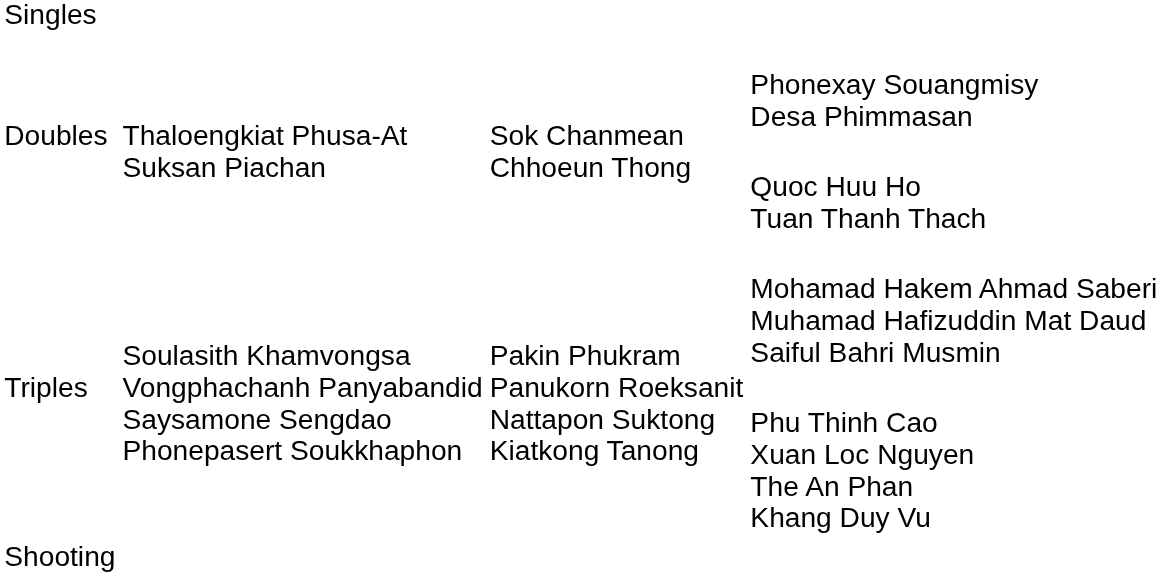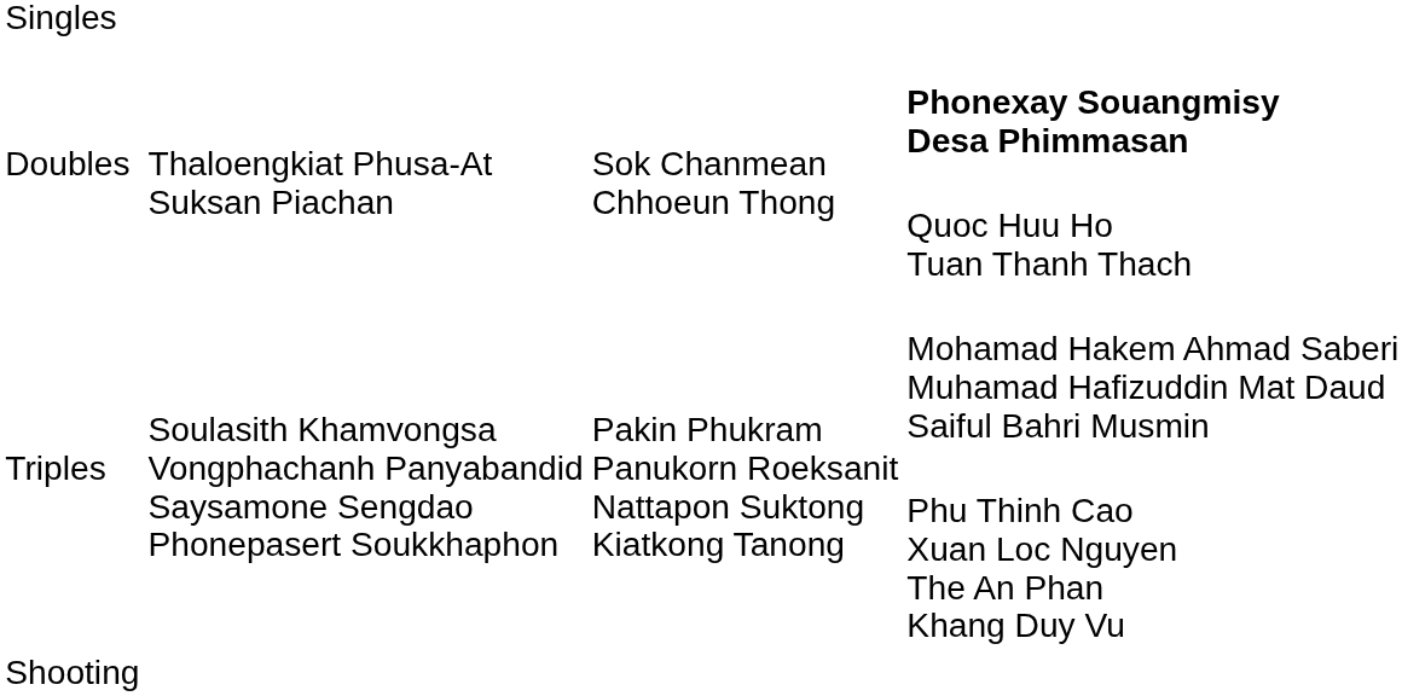Phonexay Souangmisy Desa Phimmasan | column 4: normal -> bold
